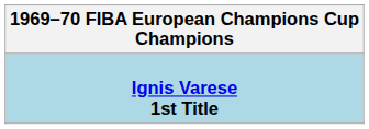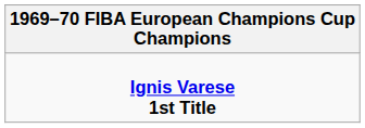row 2 | column 1: lightblue background -> no background
